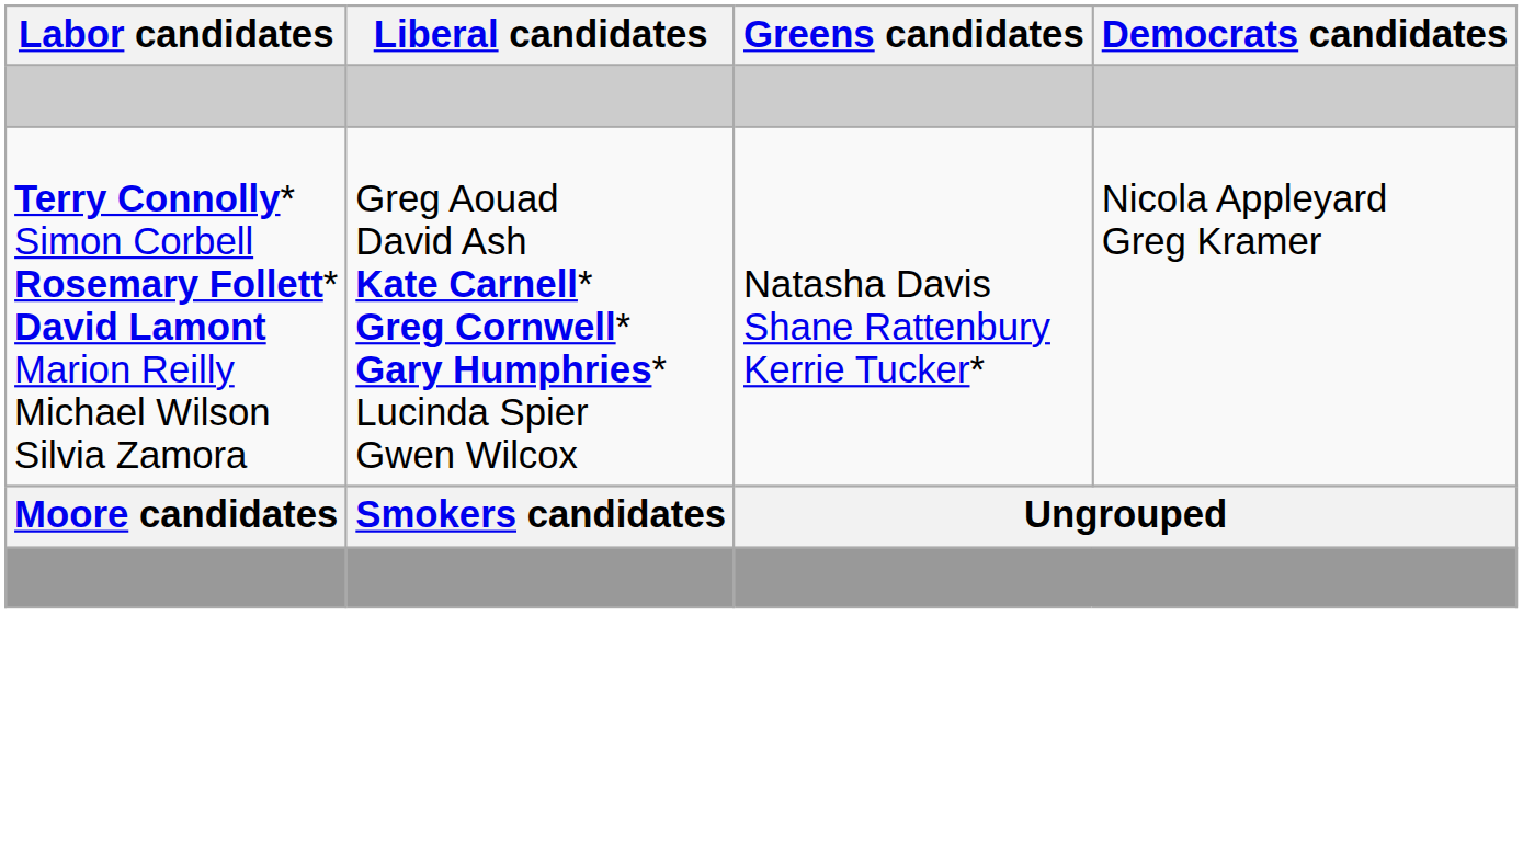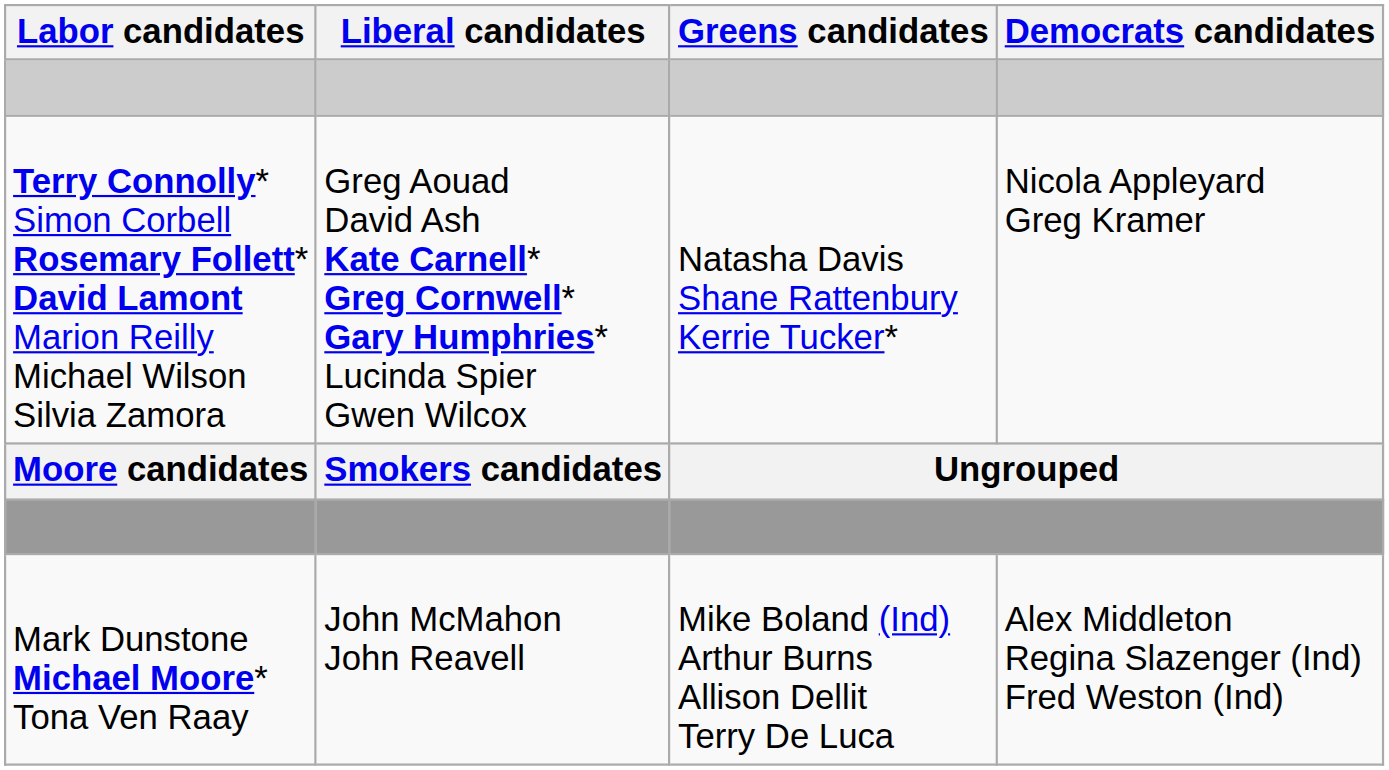+ row: Mark Dunstone Michael Moore* Tona Ven Raay | John McMahon John Reavell | Mike Boland (Ind) Arthur Burns Allison Dellit Terry De Luca | Alex Middleton Regina Slazenger (Ind) Fred Weston (Ind)
